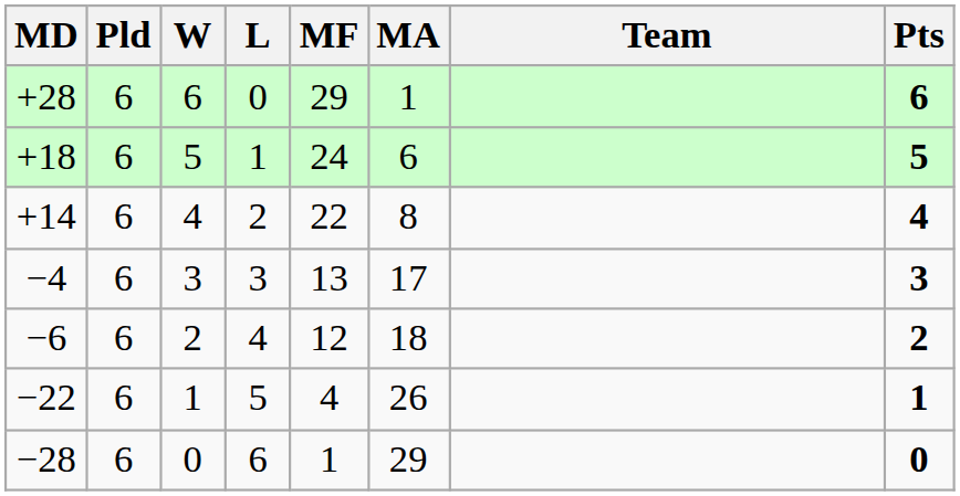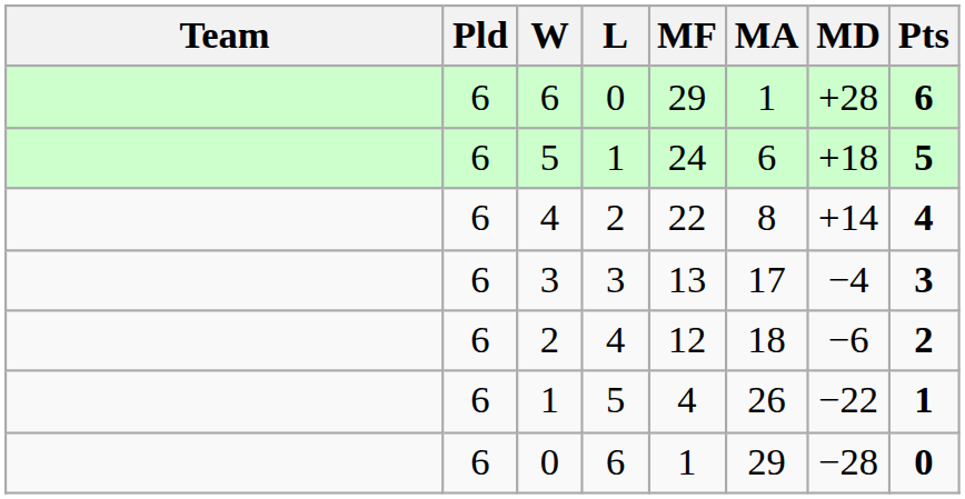columns swapped: Team <-> MD
